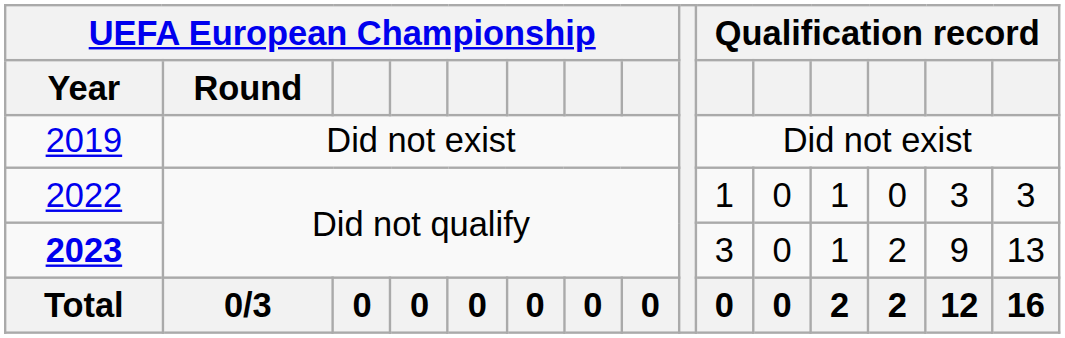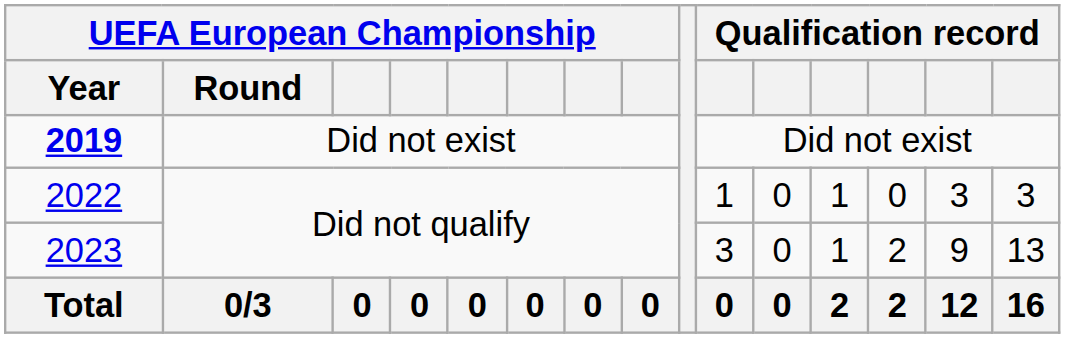2019 | UEFA European Championship / Year: normal -> bold
2023 | UEFA European Championship / Year: bold -> normal
